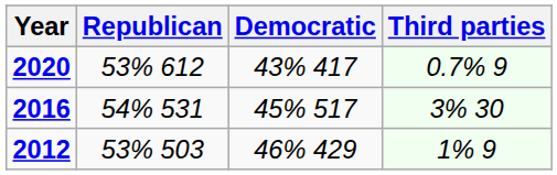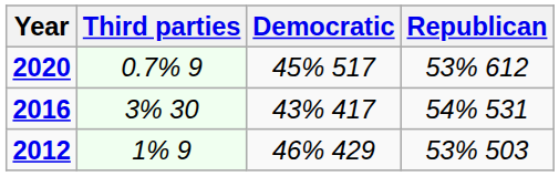columns swapped: Republican <-> Third parties
2020 | Democratic: 43% 417 -> 45% 517
2016 | Democratic: 45% 517 -> 43% 417
